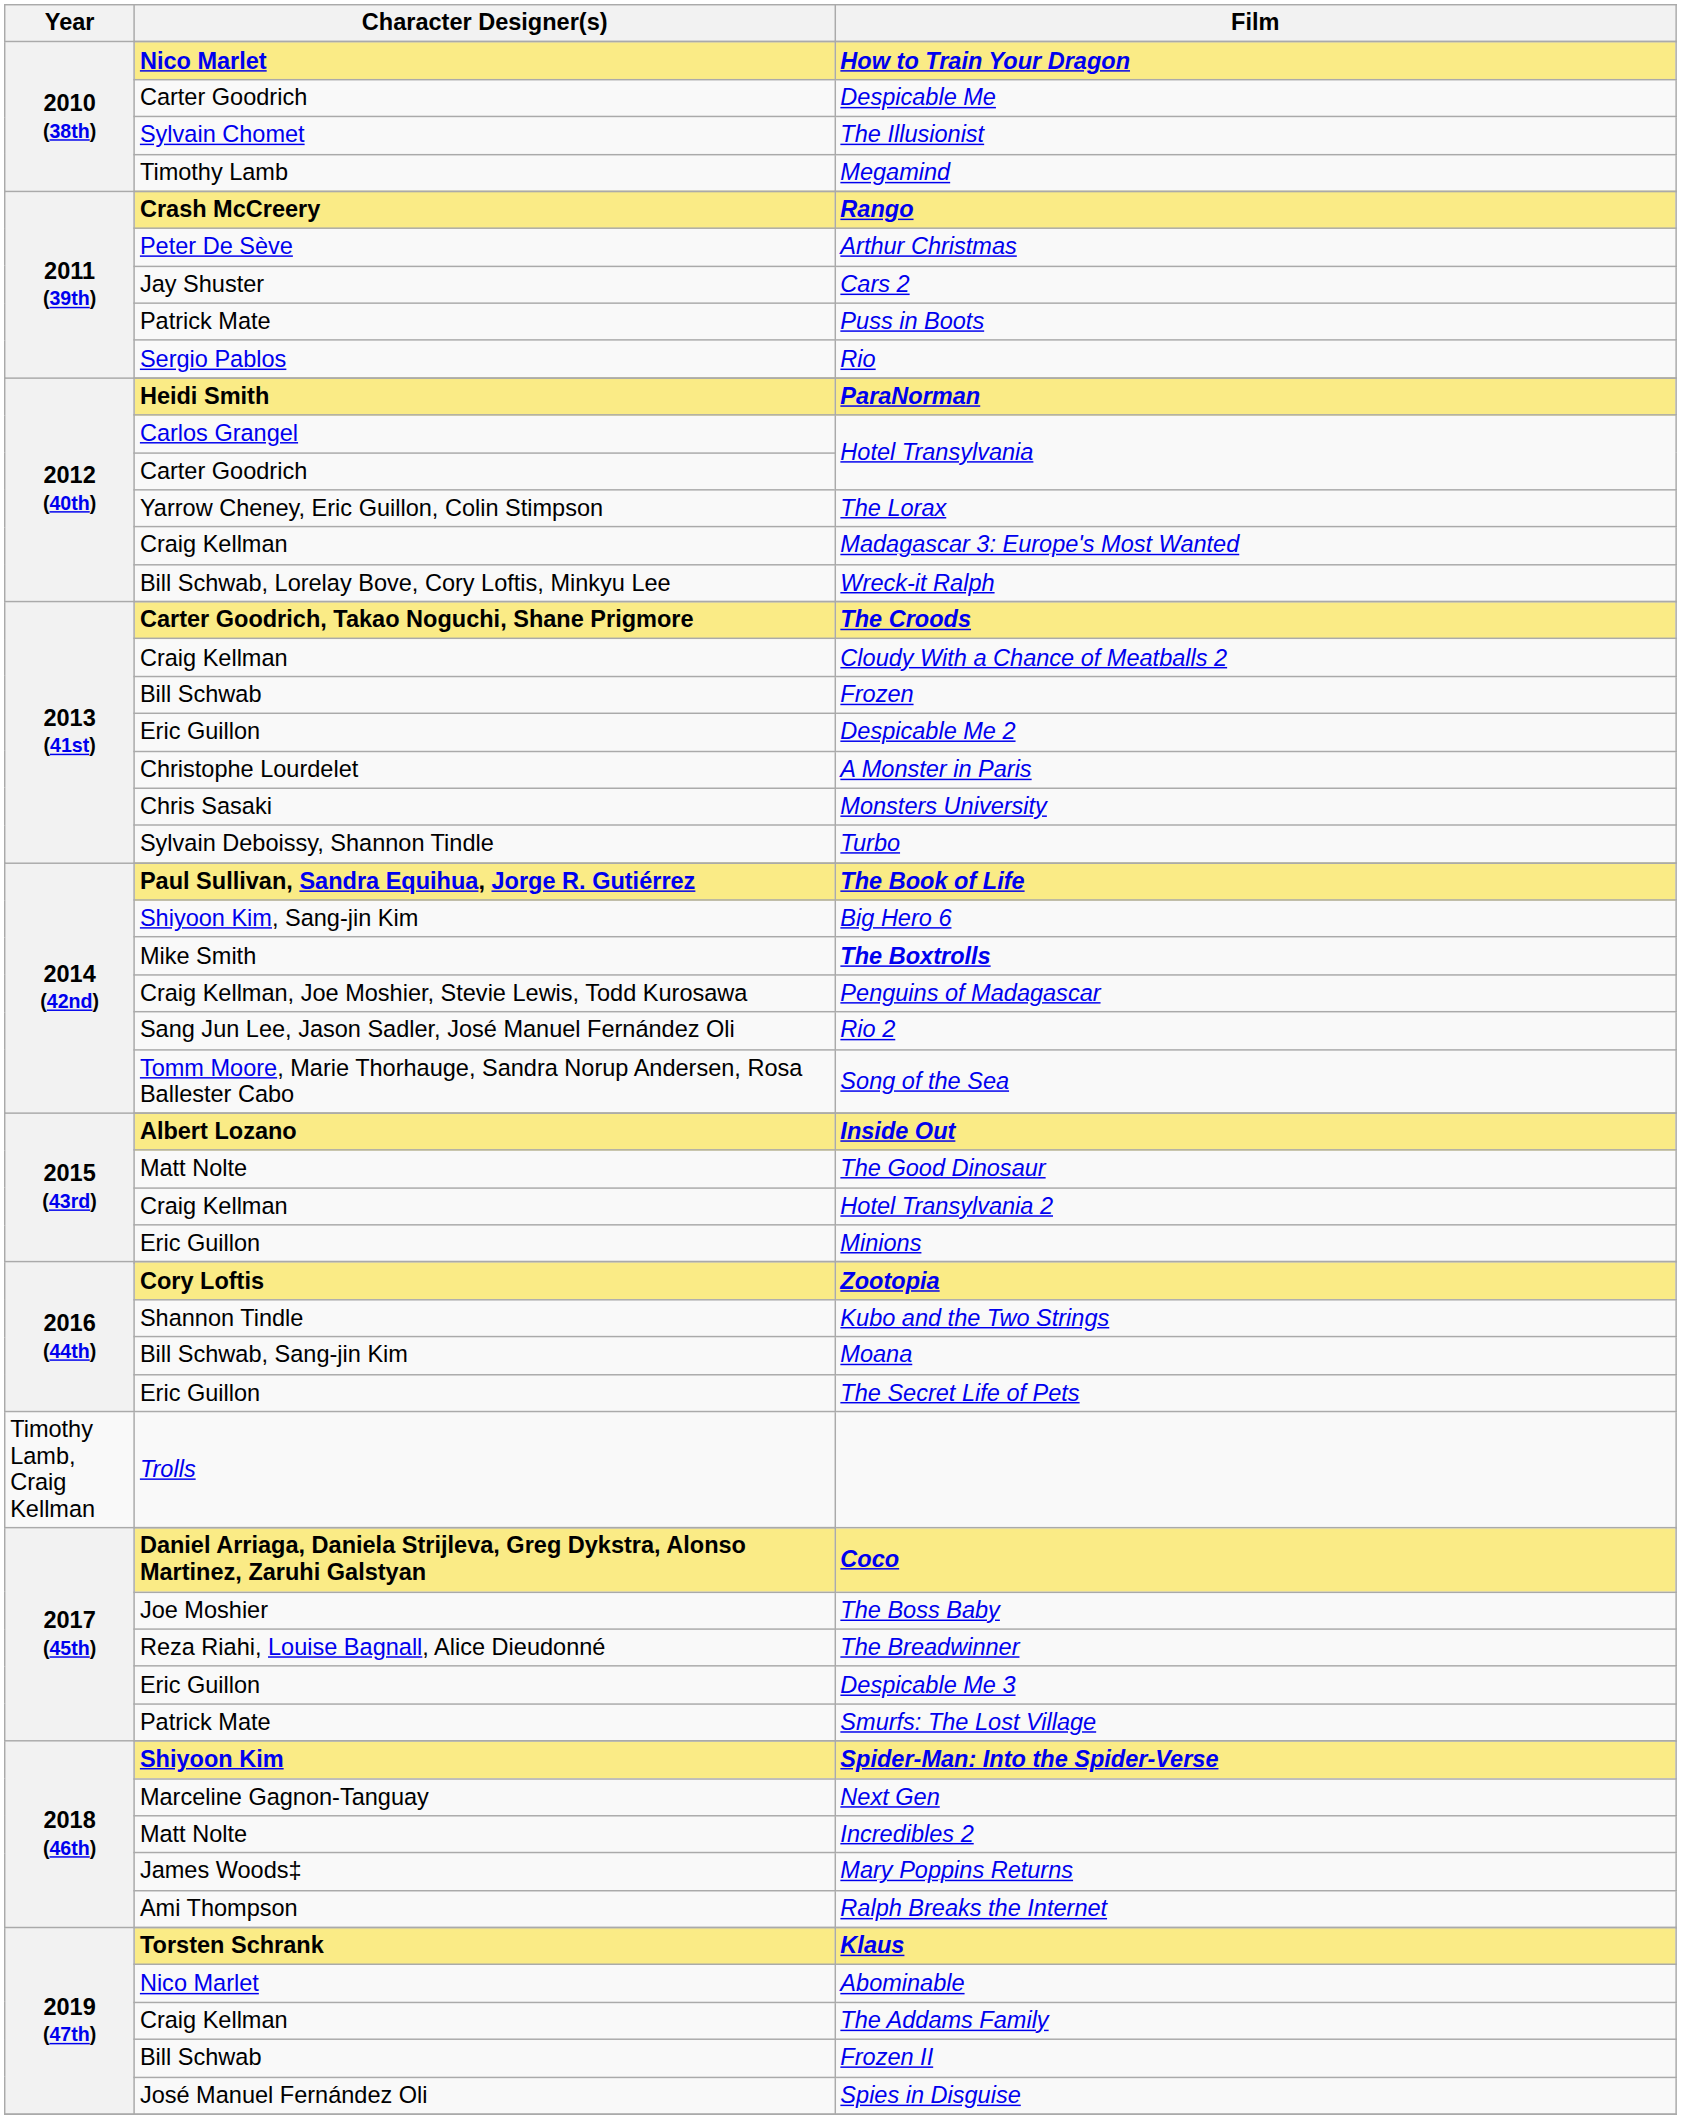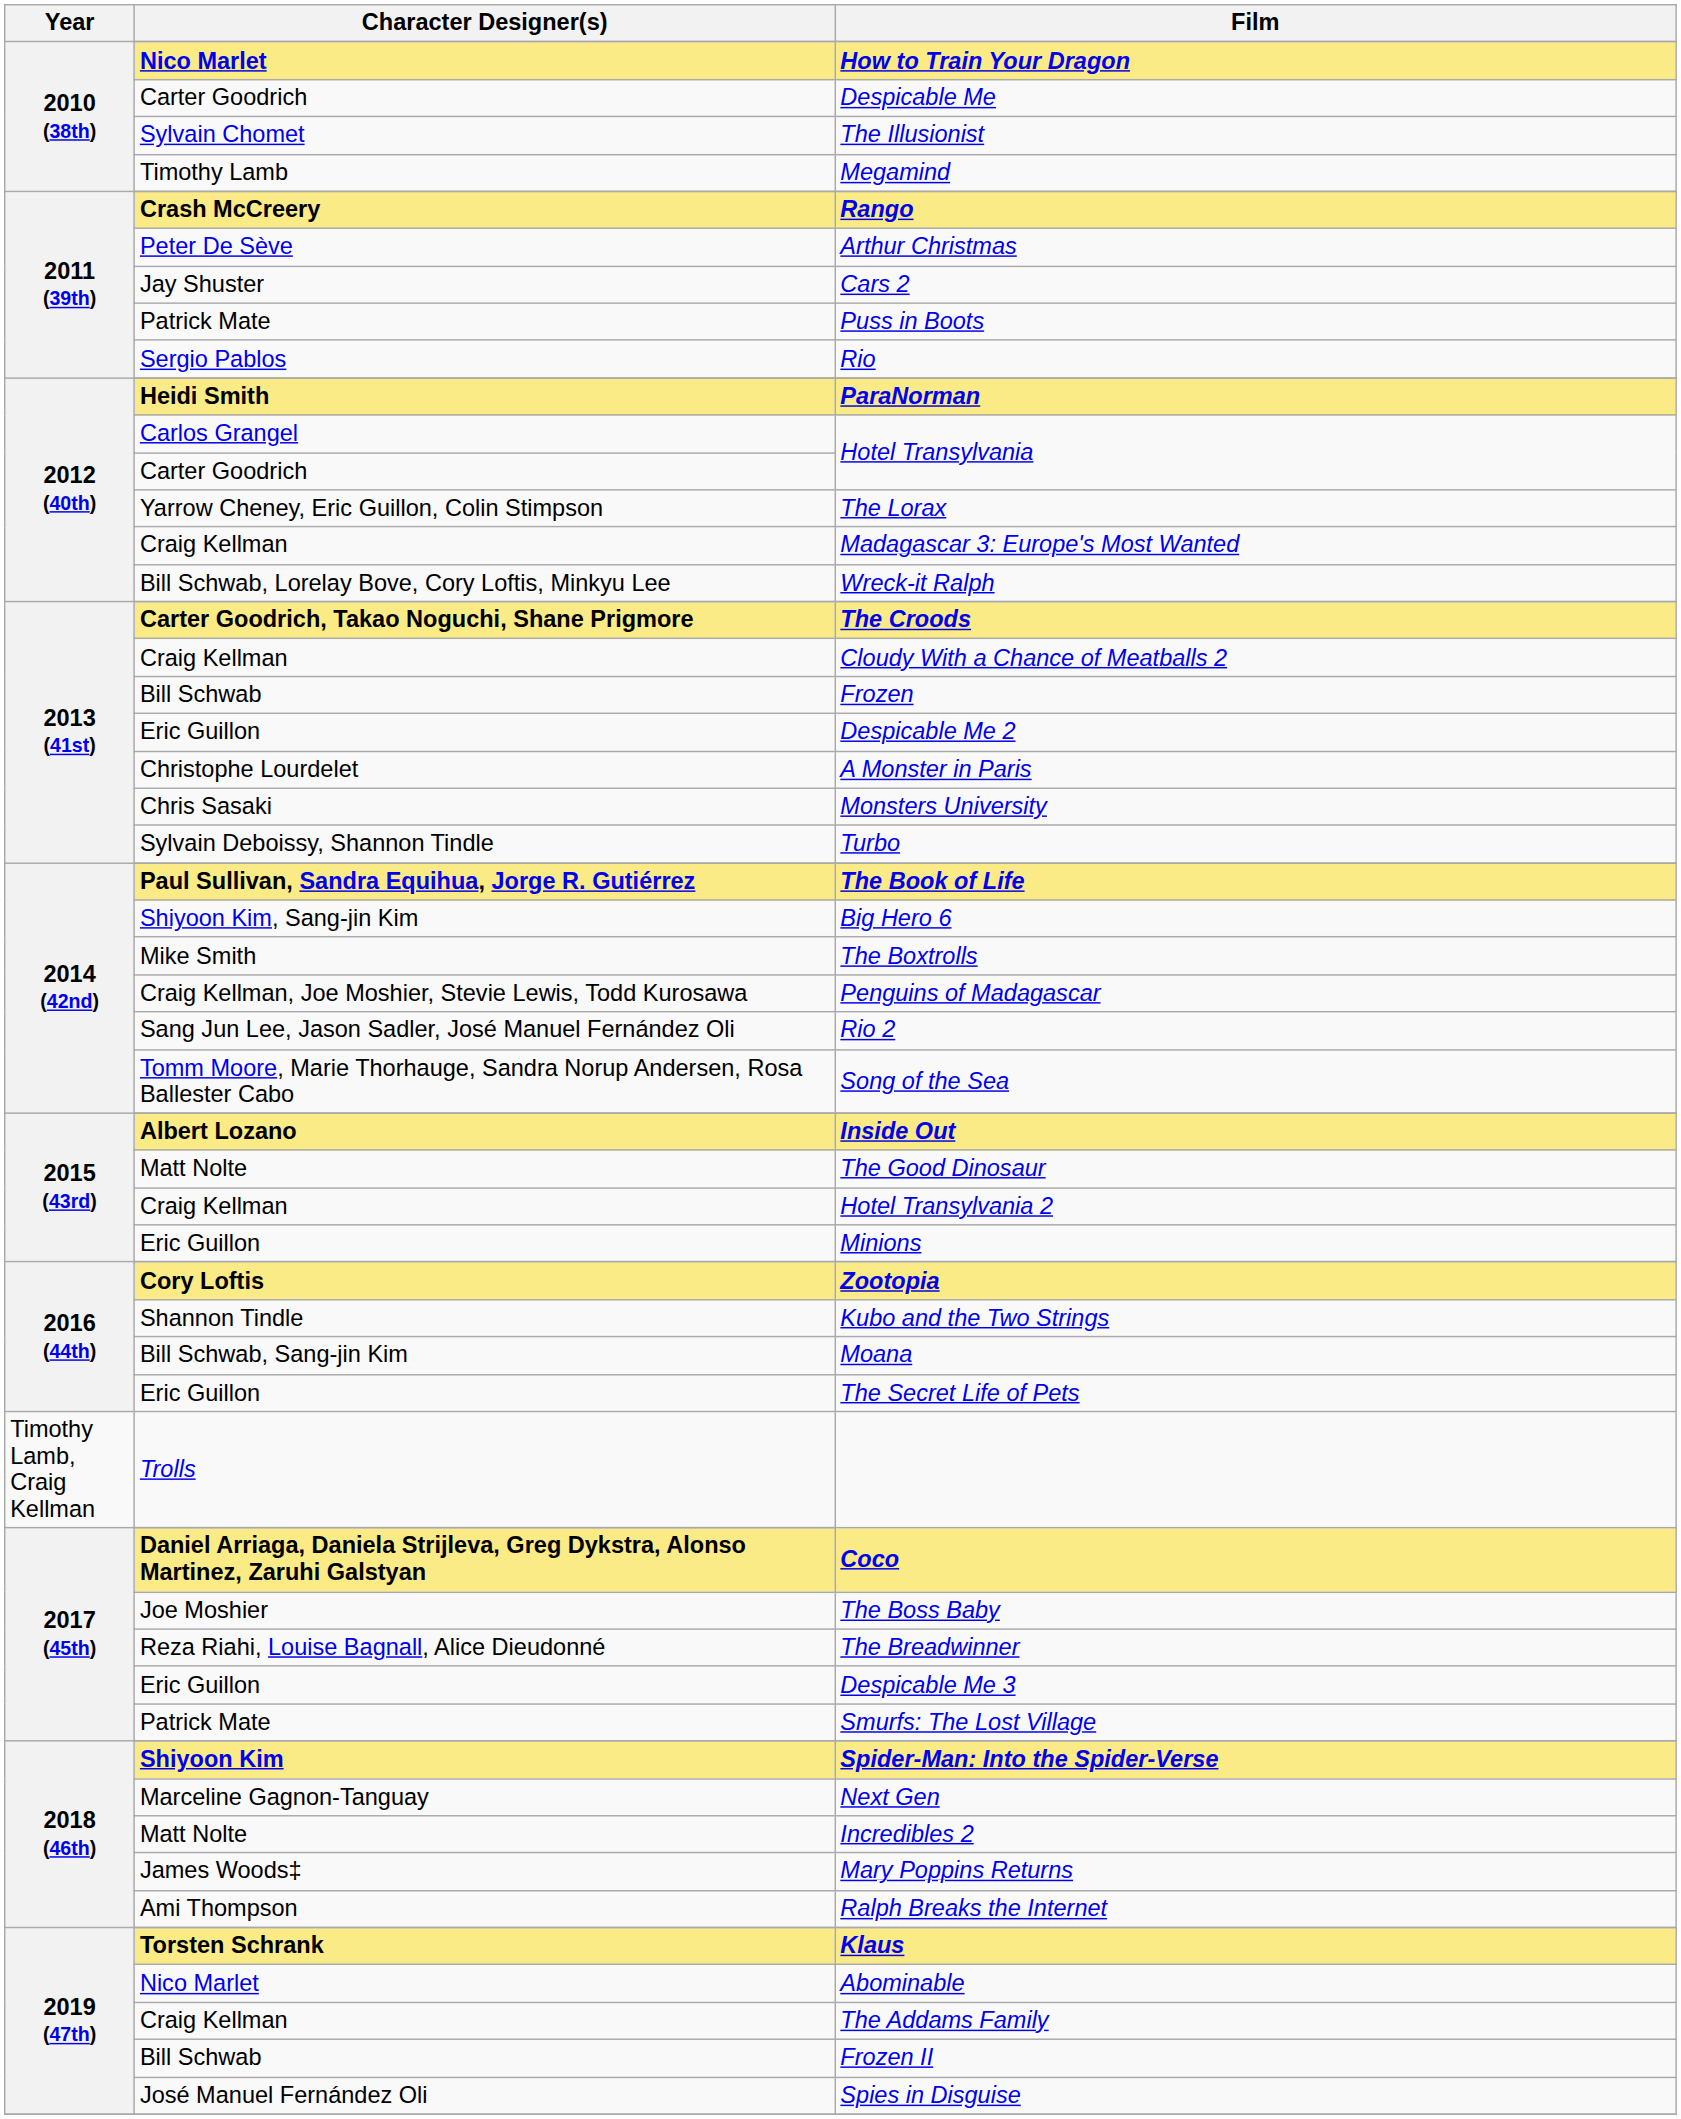The Boxtrolls | Film: bold -> normal
